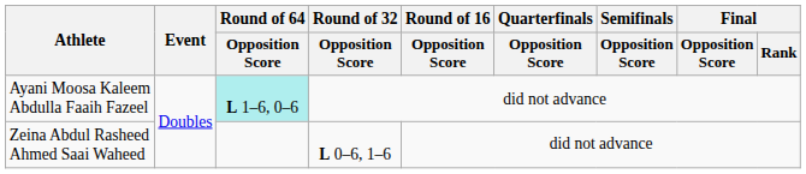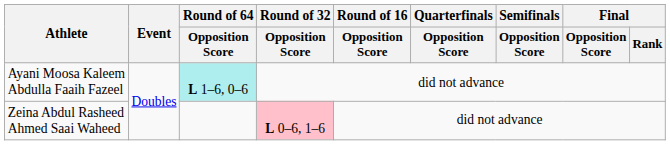Zeina Abdul Rasheed Ahmed Saai Waheed | Round of 32 / Opposition Score: no background -> pink background
